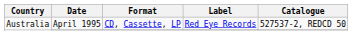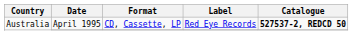Australia / April 1995 | Catalogue: normal -> bold
